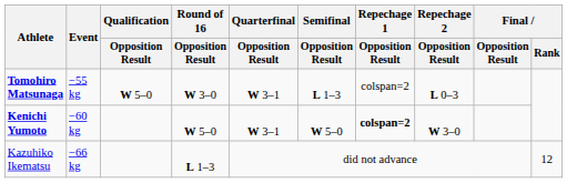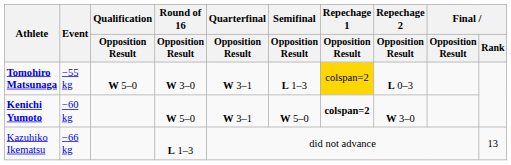Tomohiro Matsunaga | Repechage 1 / Opposition Result: no background -> gold background
Kazuhiko Ikematsu | Final / Rank: 12 -> 13
